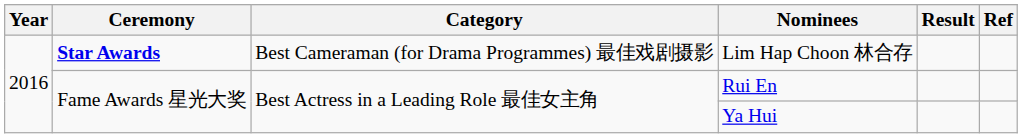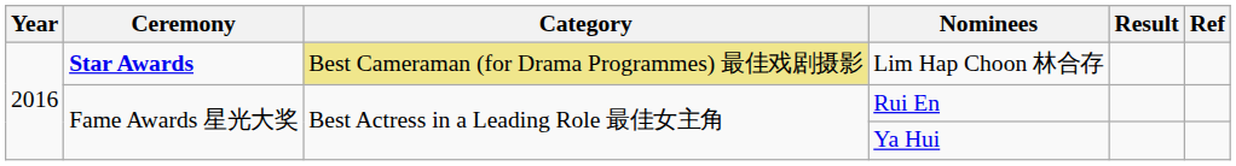Lim Hap Choon 林合存 | Category: no background -> khaki background
